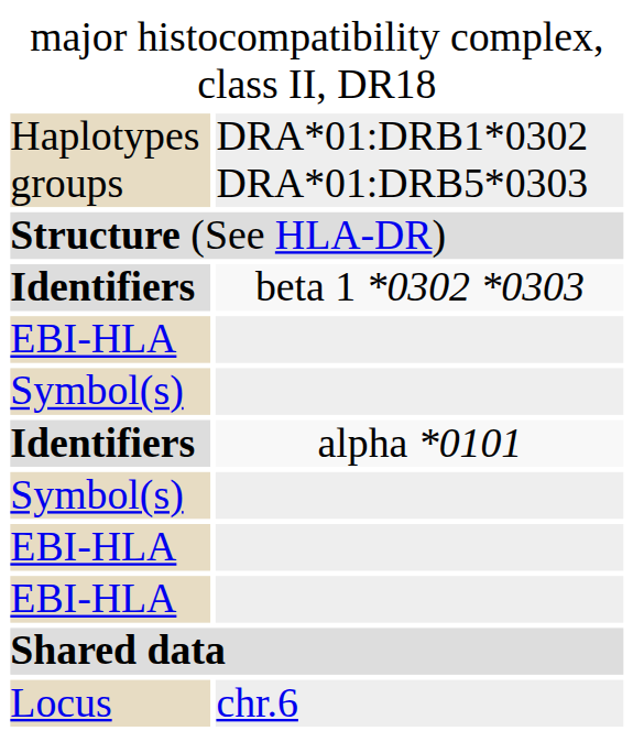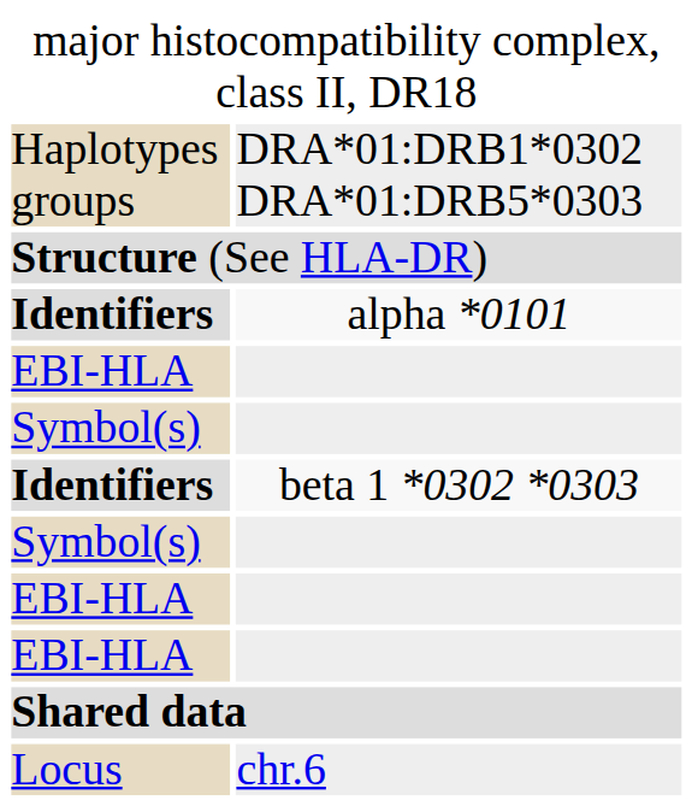row 4 | column 2: beta 1 *0302 *0303 -> alpha *0101
row 7 | column 2: alpha *0101 -> beta 1 *0302 *0303
